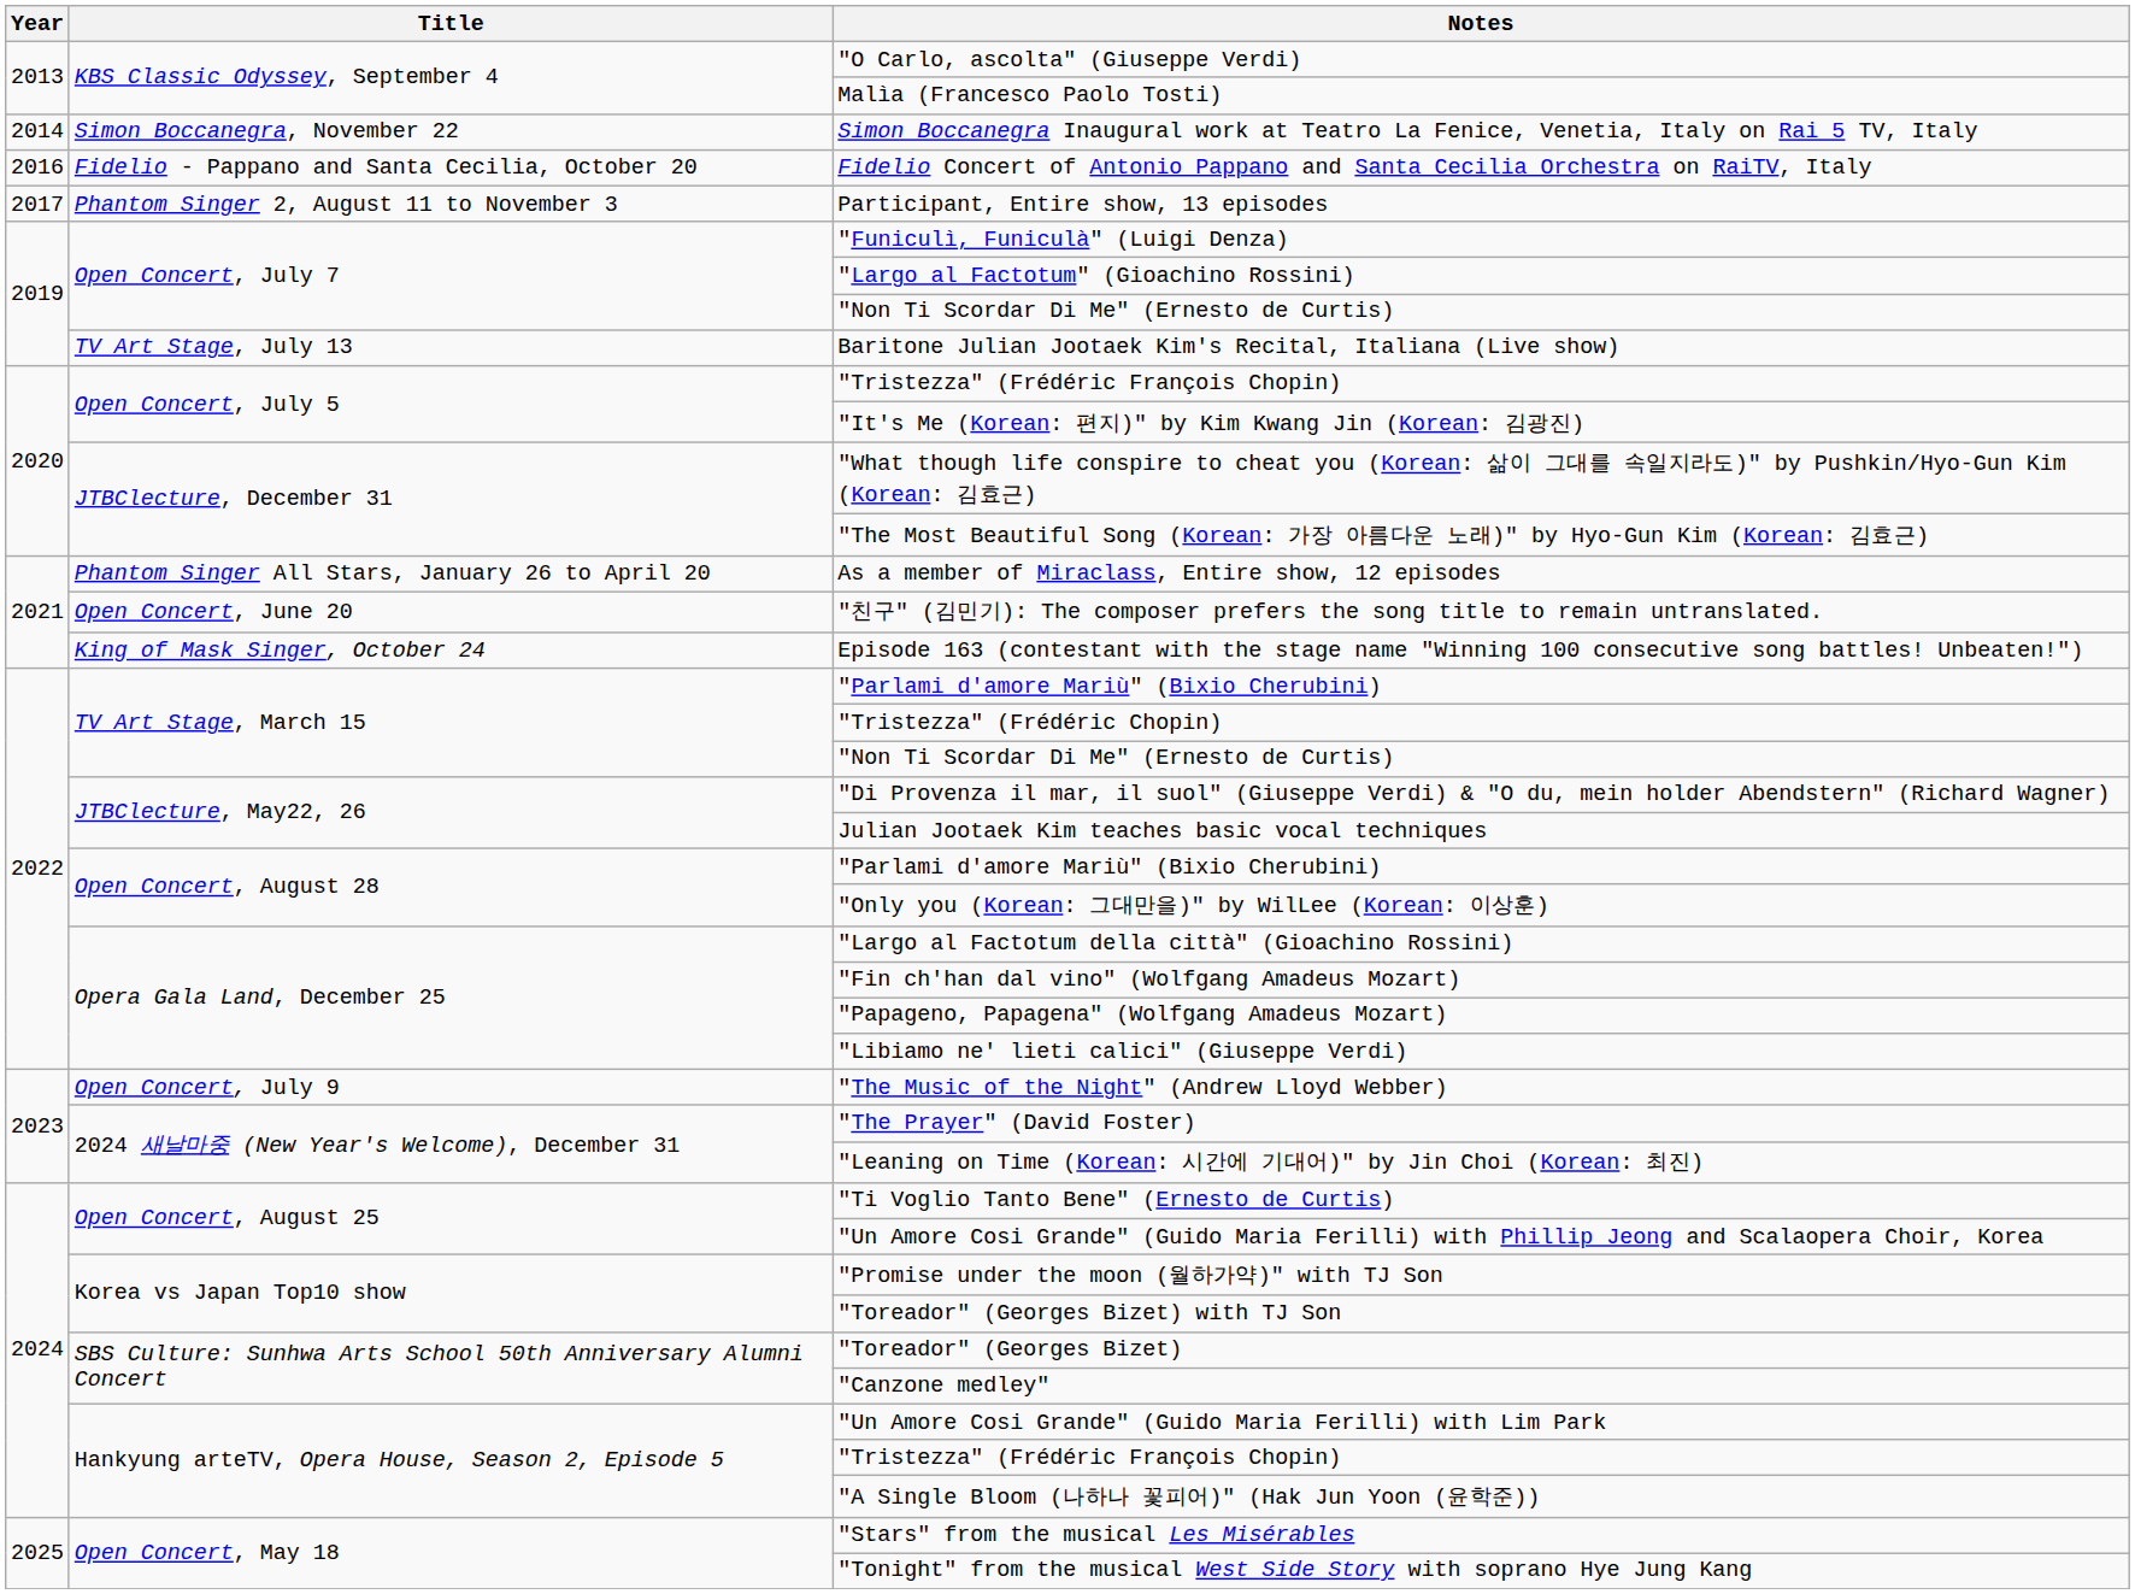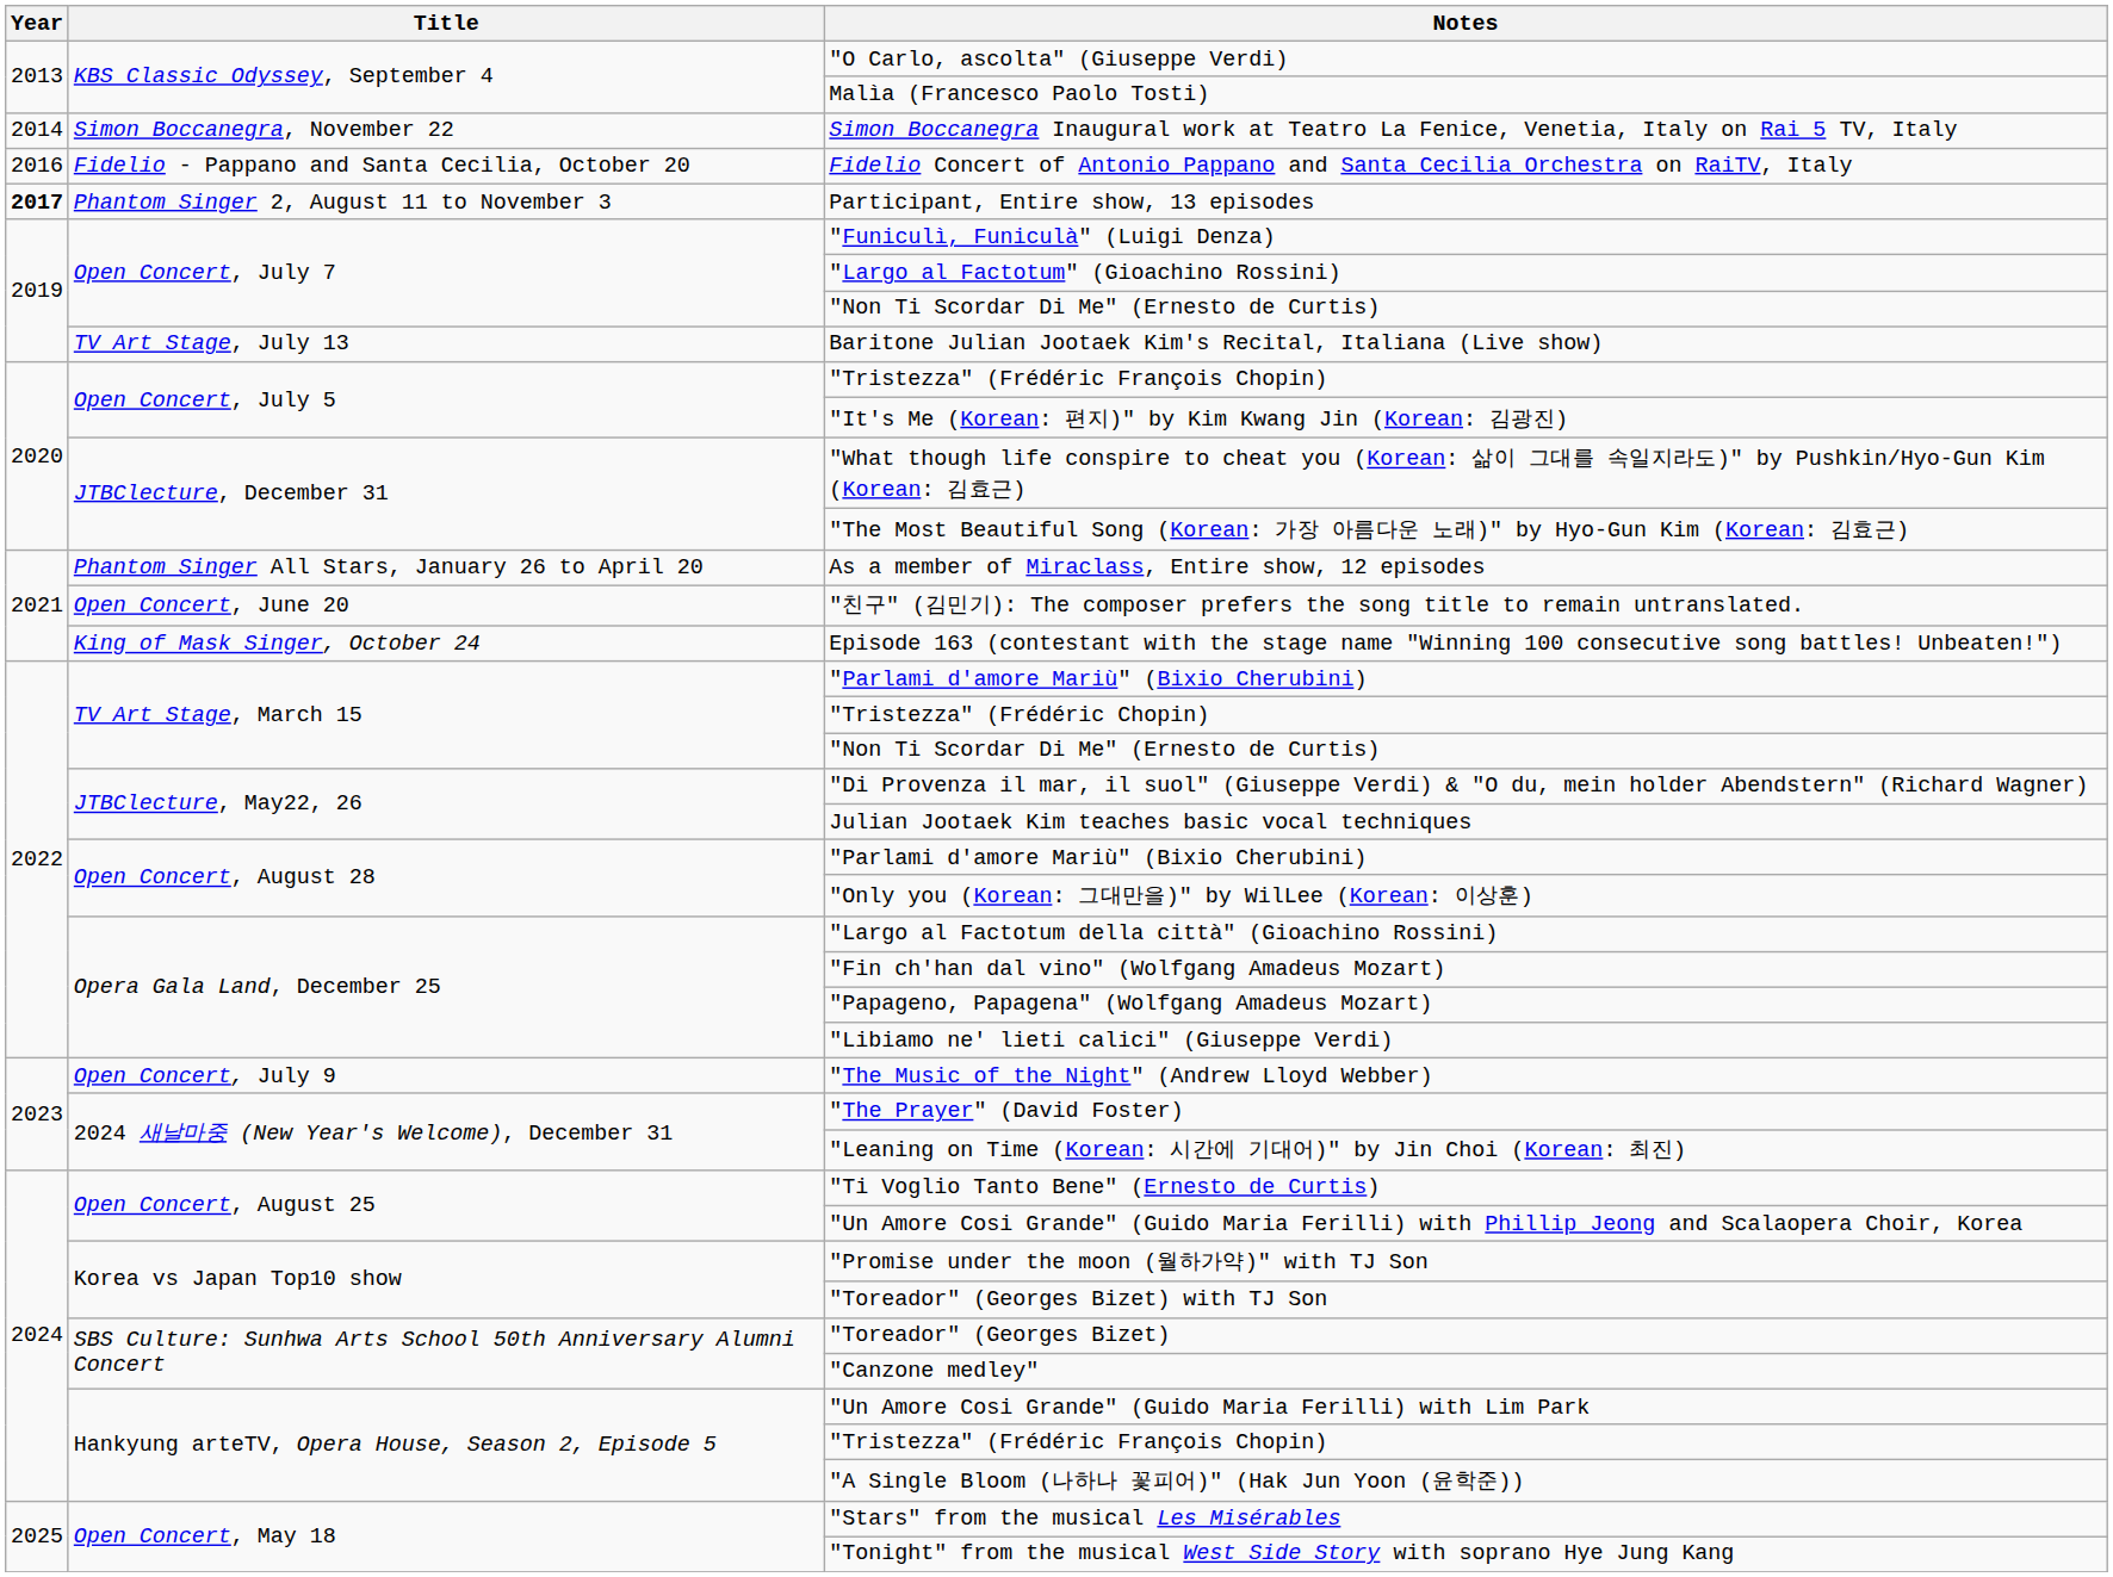Participant, Entire show, 13 episodes | Year: normal -> bold
